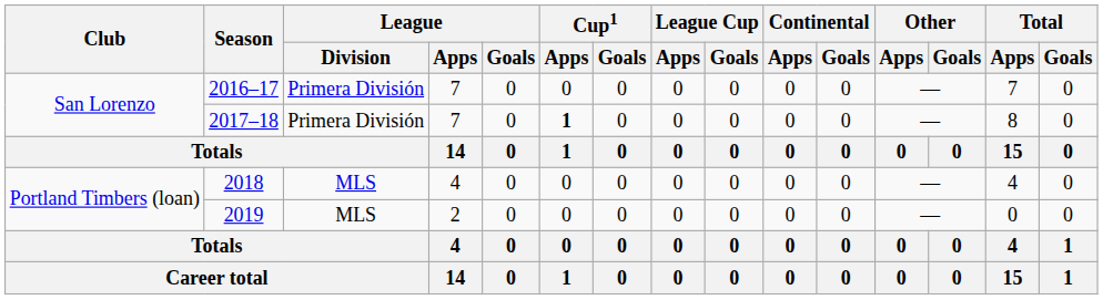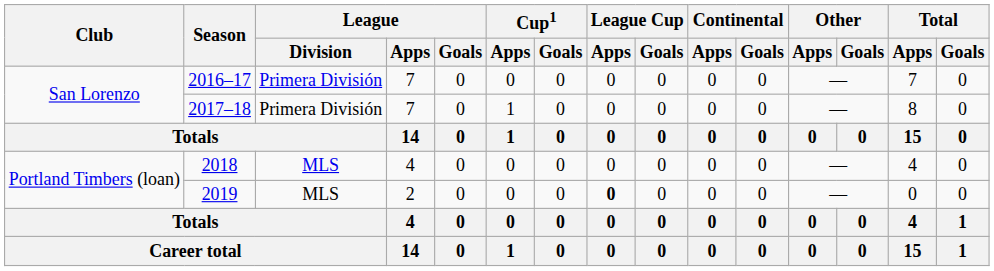2017–18 | Cup1 / Apps: bold -> normal
2019 | League Cup / Apps: normal -> bold
